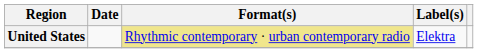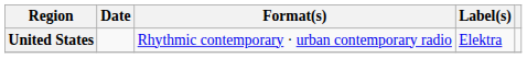United States | Format(s): khaki background -> no background
